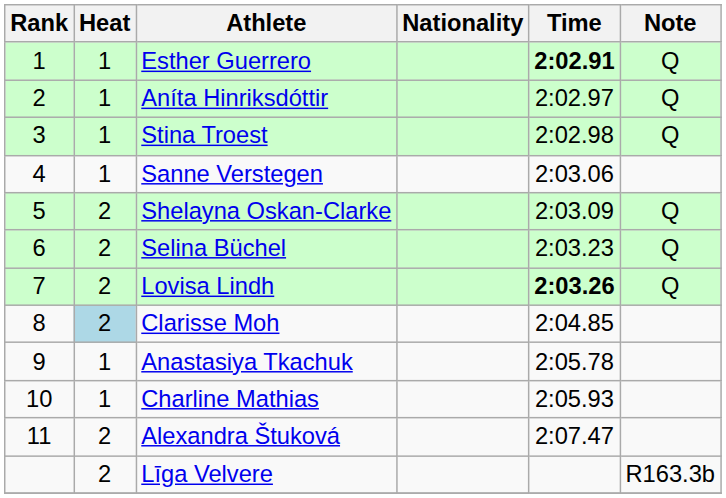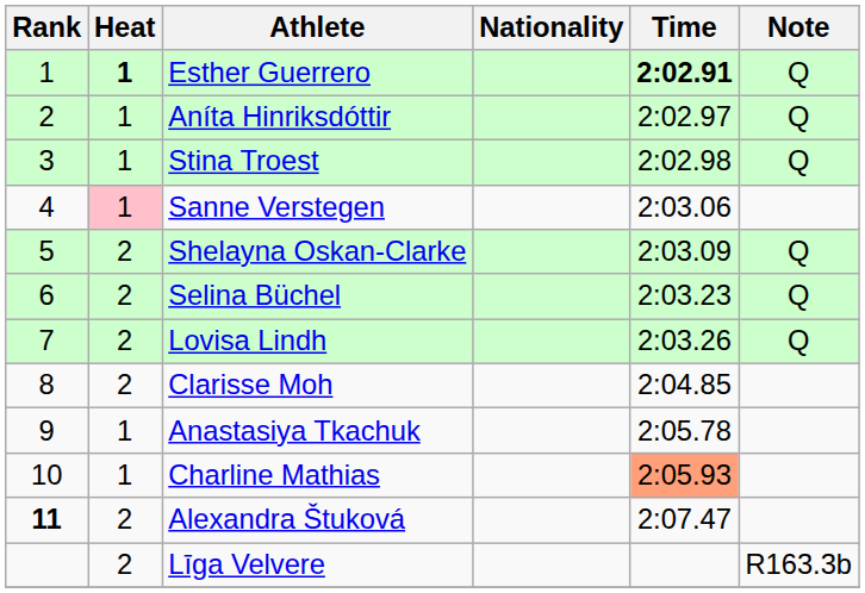Esther Guerrero | Heat: normal -> bold
Sanne Verstegen | Heat: no background -> pink background
Lovisa Lindh | Time: bold -> normal
Clarisse Moh | Heat: lightblue background -> no background
Charline Mathias | Time: no background -> lightsalmon background
Alexandra Štuková | Rank: normal -> bold
